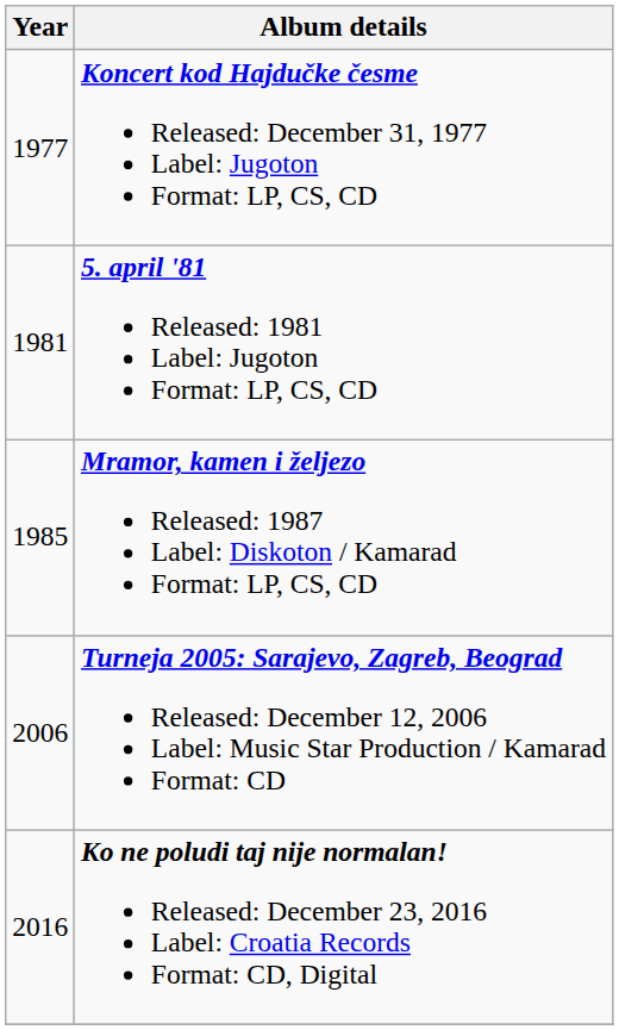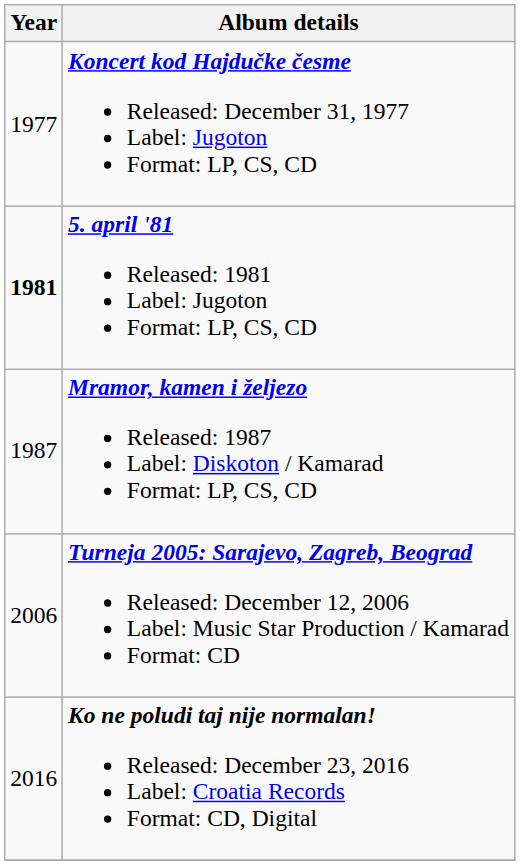row 3 | Year: normal -> bold
row 4 | Year: 1985 -> 1987
